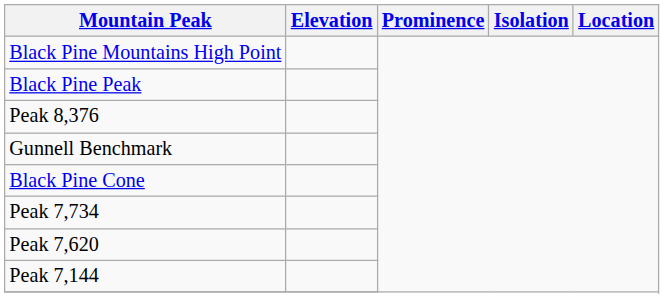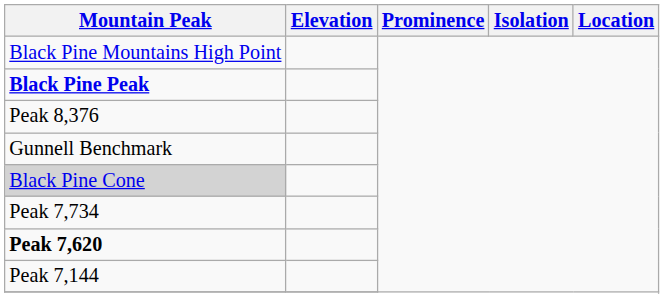Black Pine Peak | Mountain Peak: normal -> bold
Black Pine Cone | Mountain Peak: no background -> lightgrey background
Peak 7,620 | Mountain Peak: normal -> bold
